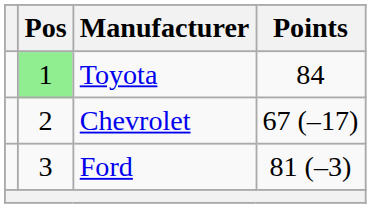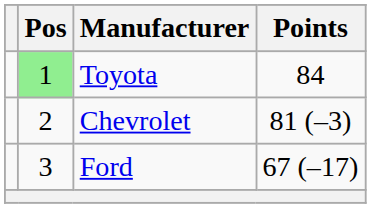Chevrolet | Points: 67 (–17) -> 81 (–3)
Ford | Points: 81 (–3) -> 67 (–17)
